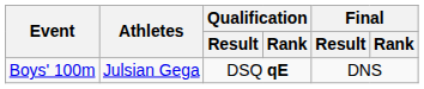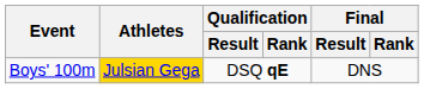Boys' 100m | Athletes: no background -> gold background
